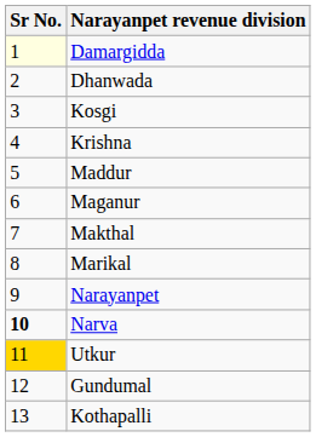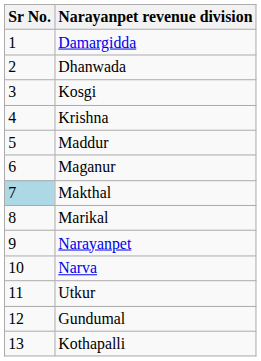Damargidda | Sr No.: lightyellow background -> no background
Makthal | Sr No.: no background -> lightblue background
Narva | Sr No.: bold -> normal
Utkur | Sr No.: gold background -> no background
